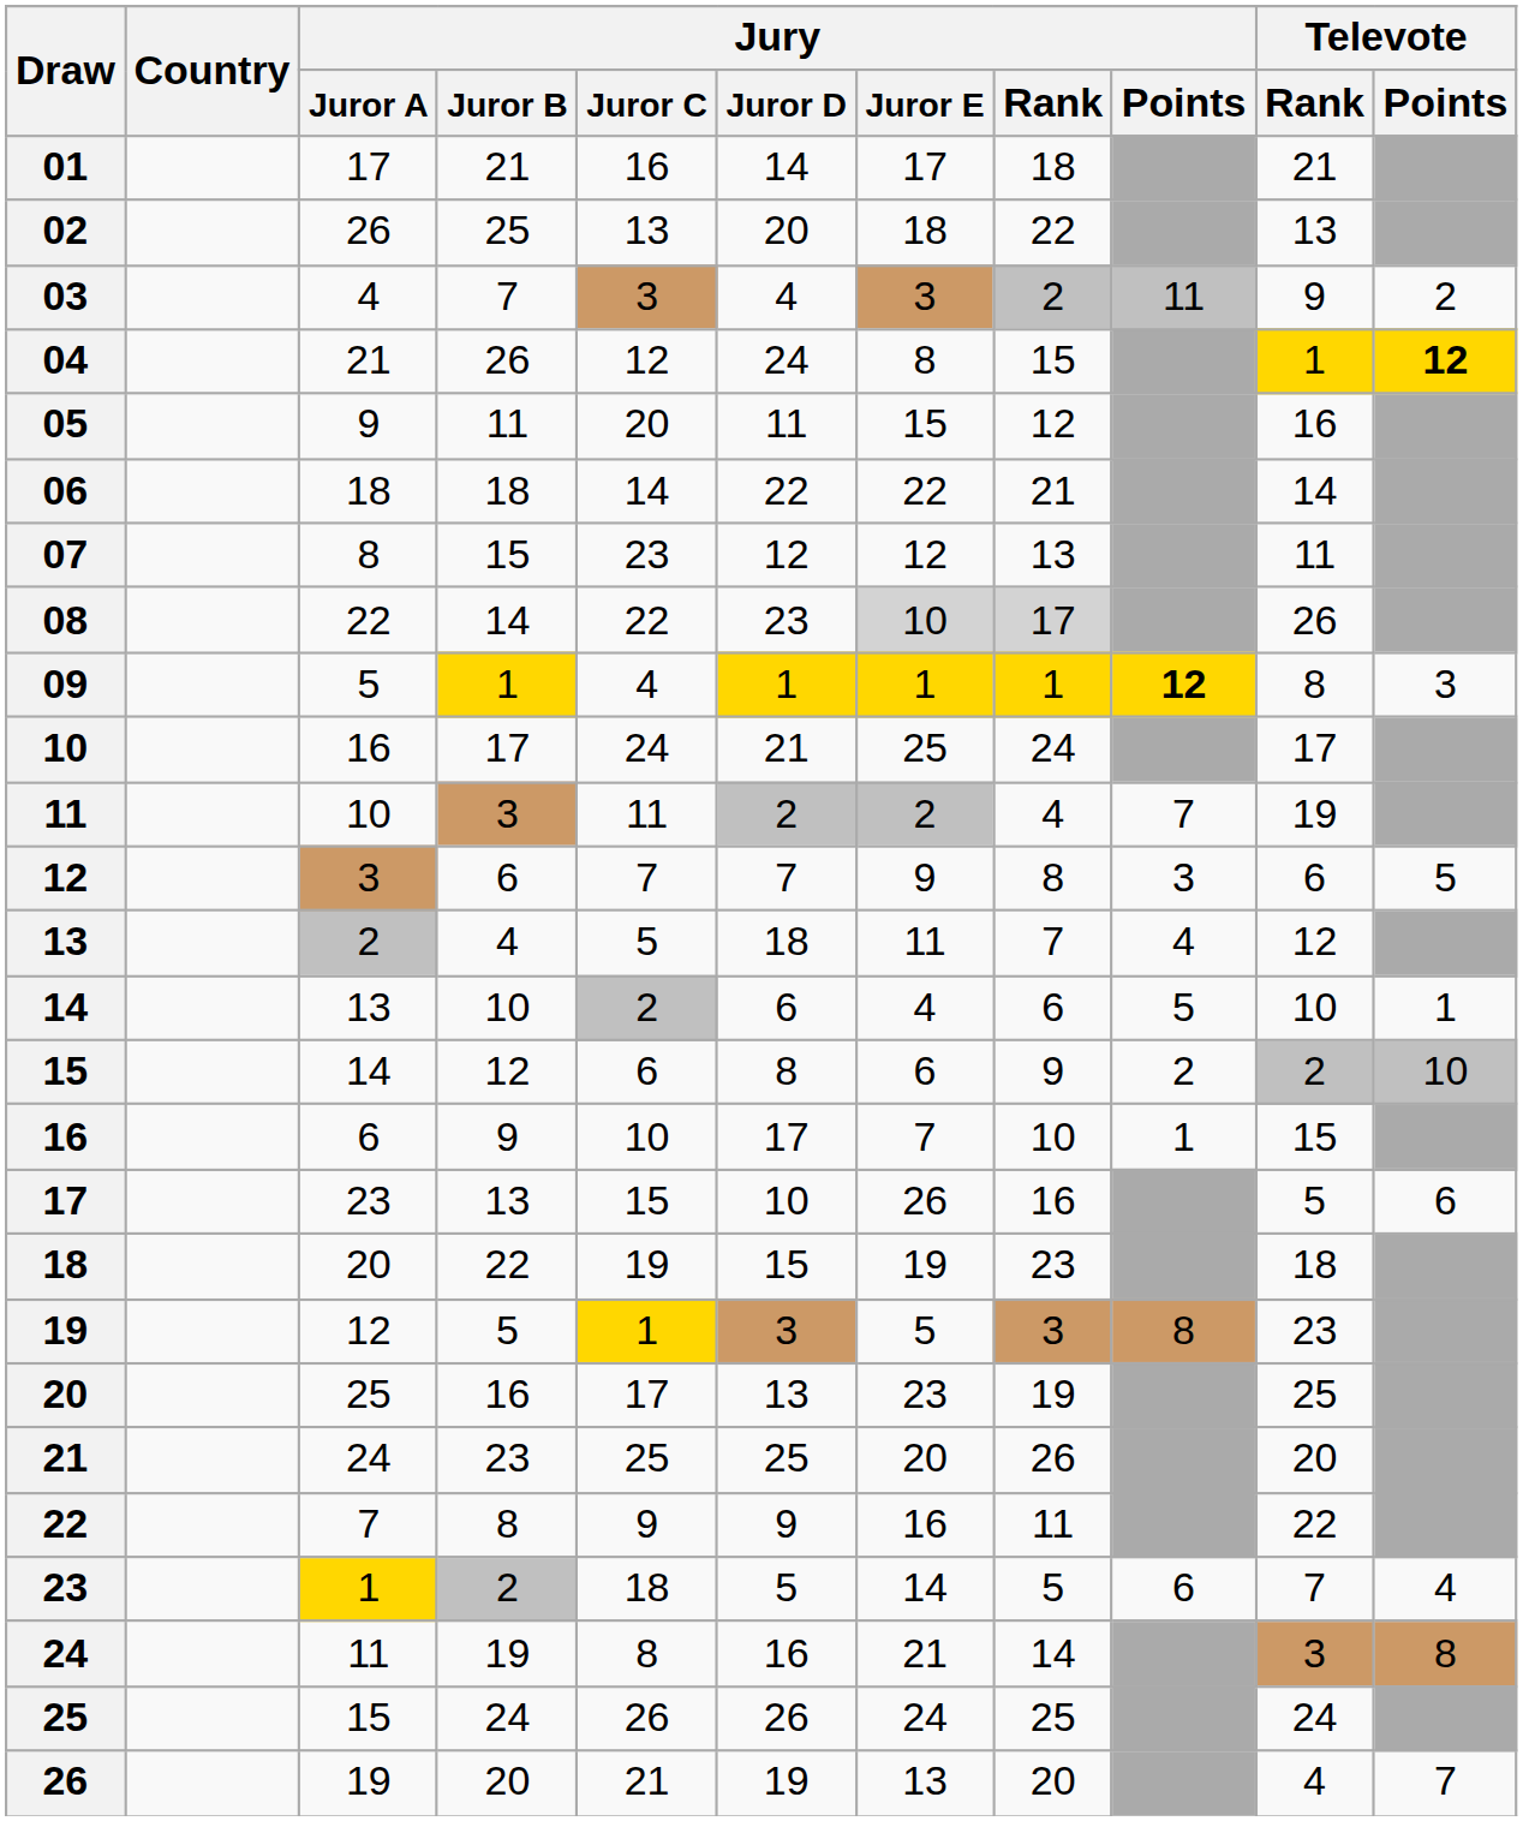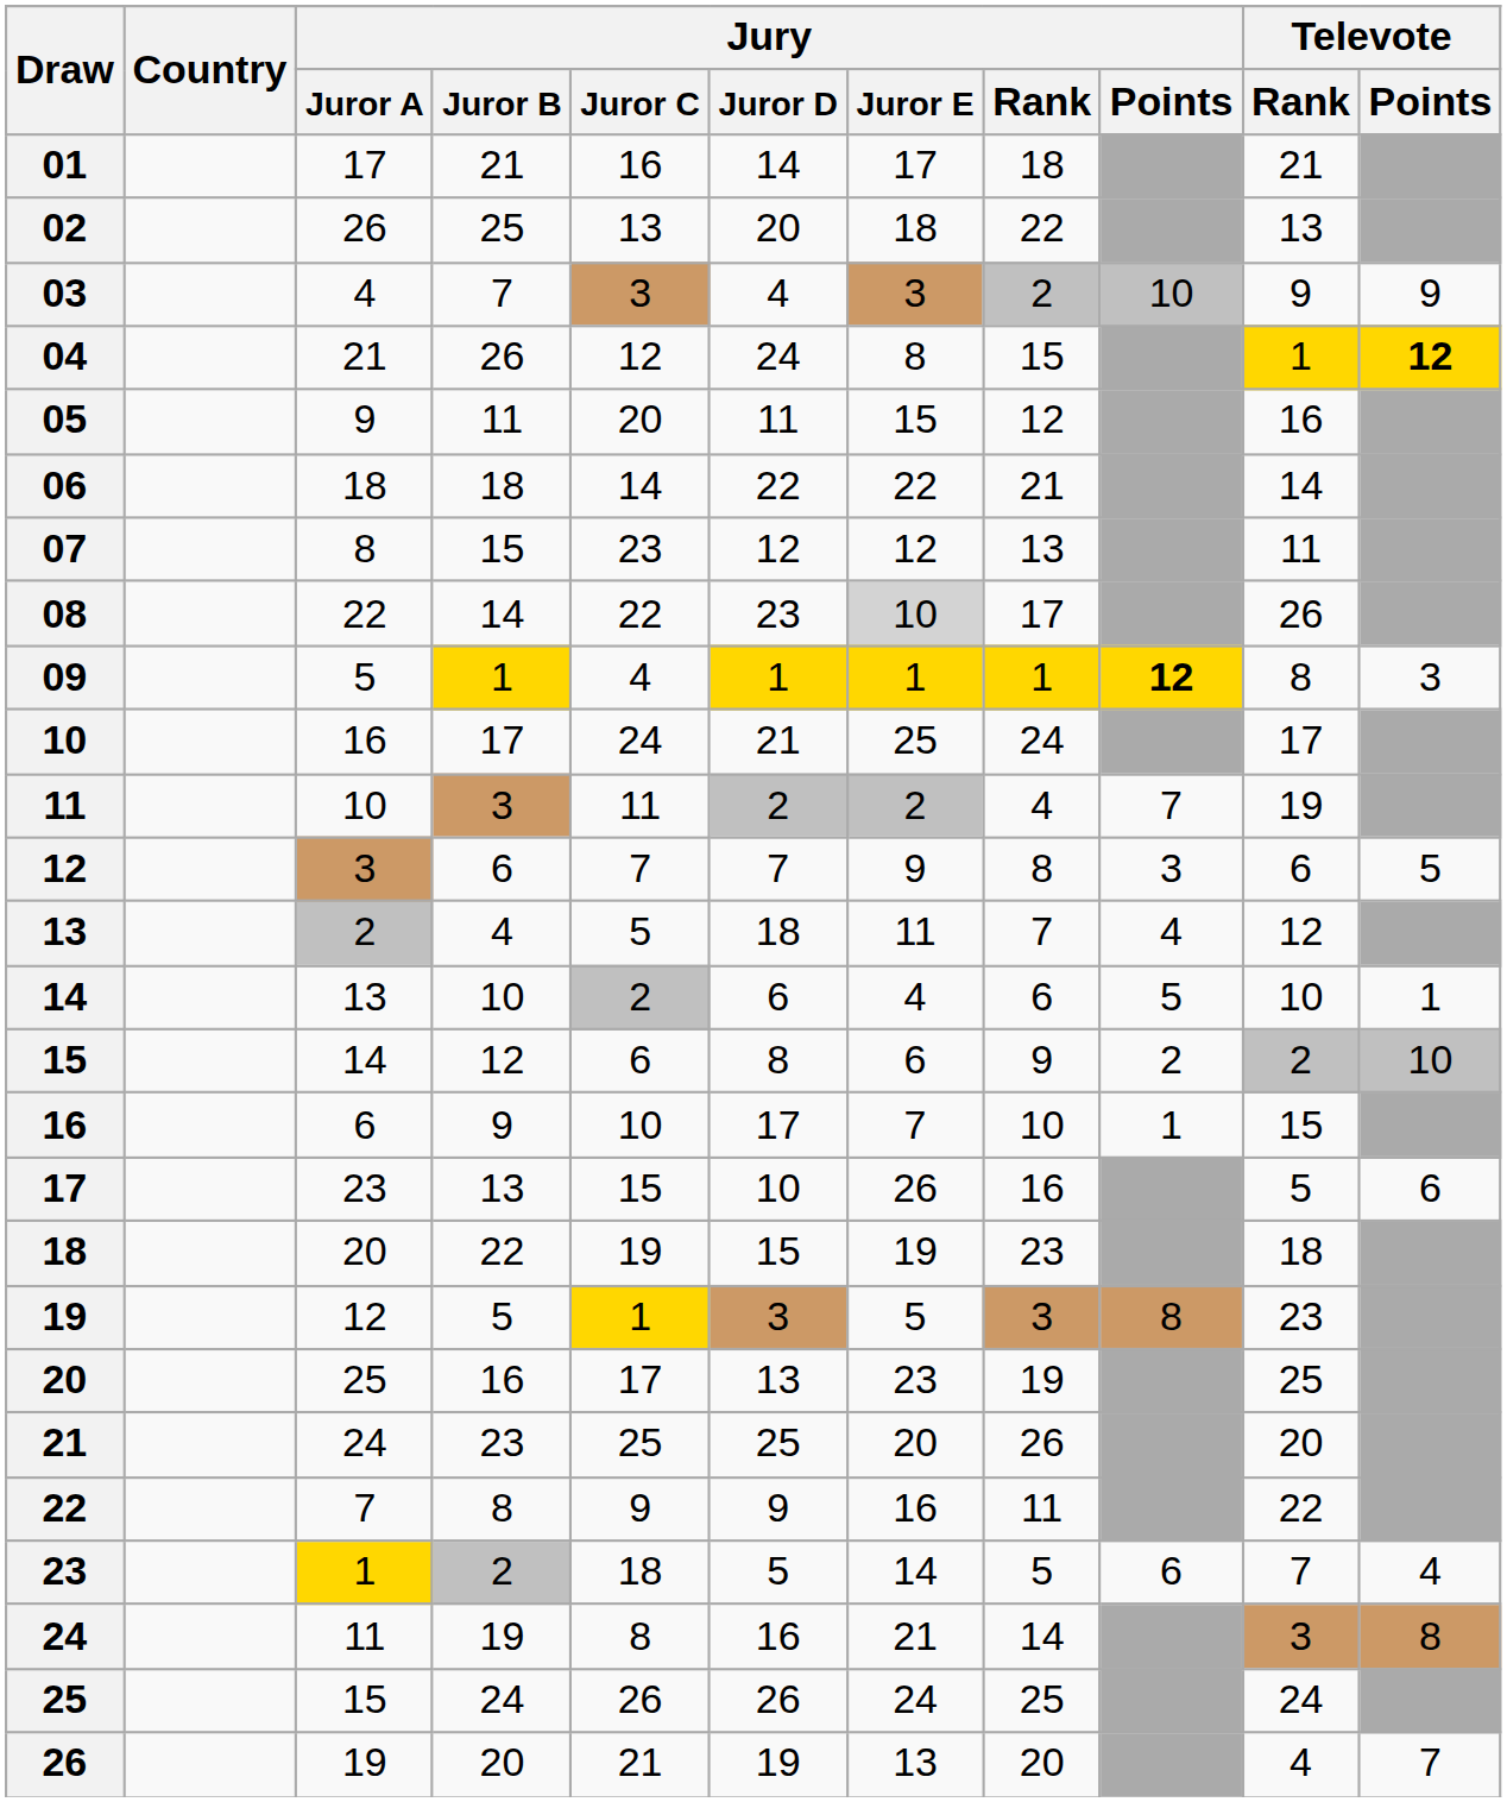03 | Jury / Points: 11 -> 10
03 | Televote / Points: 2 -> 9
08 | Jury / Rank: lightgrey background -> no background
